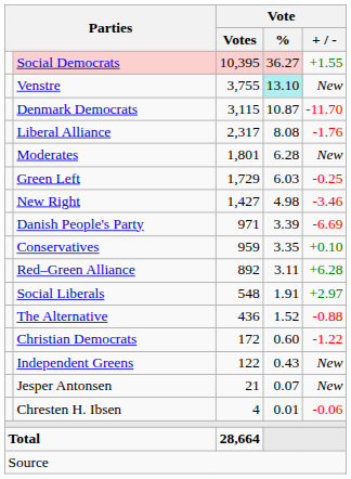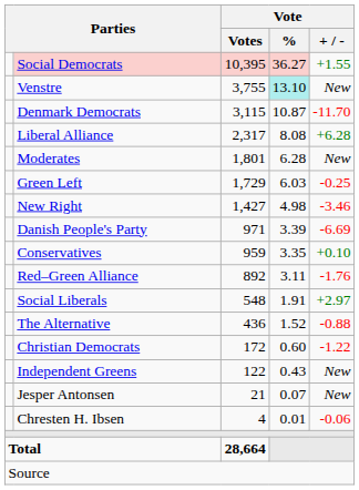Liberal Alliance | Vote / + / -: -1.76 -> +6.28
Red–Green Alliance | Vote / + / -: +6.28 -> -1.76
